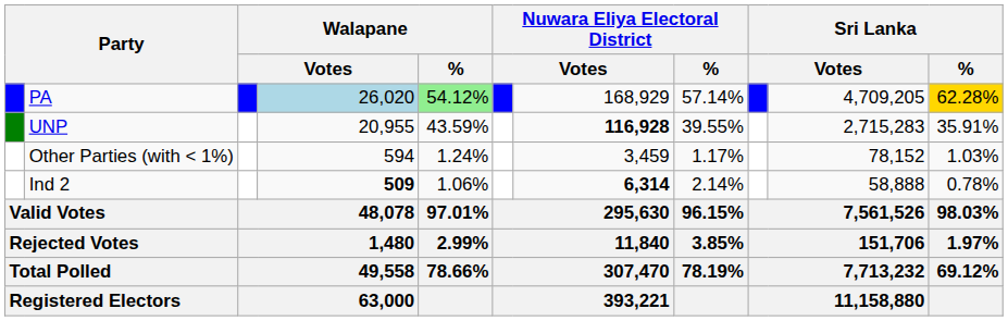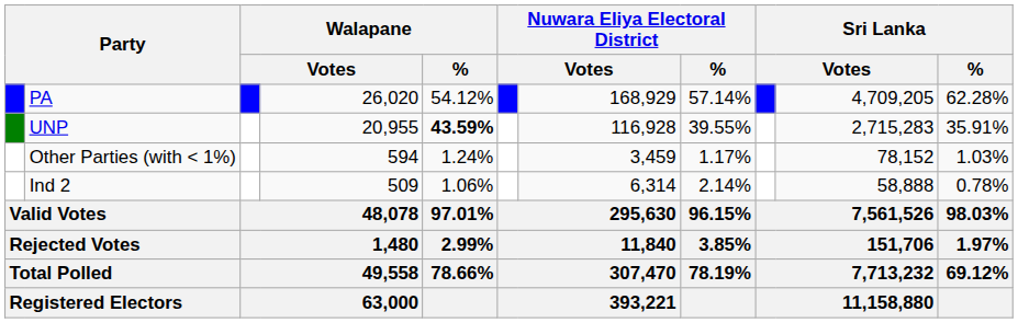PA | column 4: lightblue background -> no background
PA | Walapane / %: lightgreen background -> no background
PA | Sri Lanka / %: gold background -> no background
UNP | Walapane / %: normal -> bold
UNP | column 7: bold -> normal
Ind 2 | column 4: bold -> normal
Ind 2 | column 7: bold -> normal
